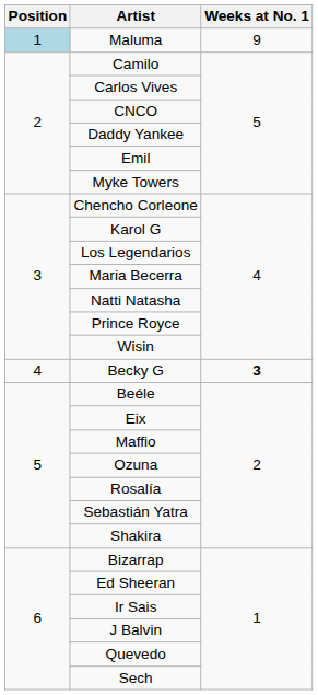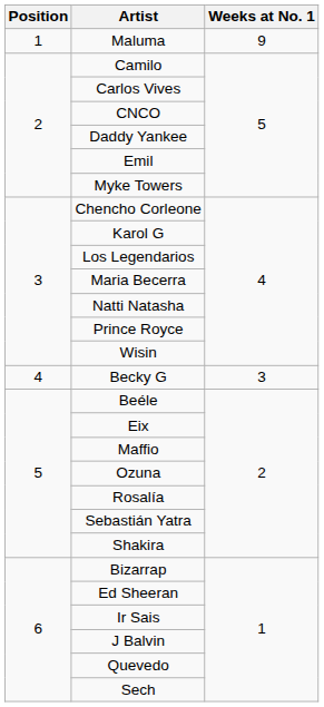Maluma | Position: lightblue background -> no background
Becky G | Weeks at No. 1: bold -> normal
